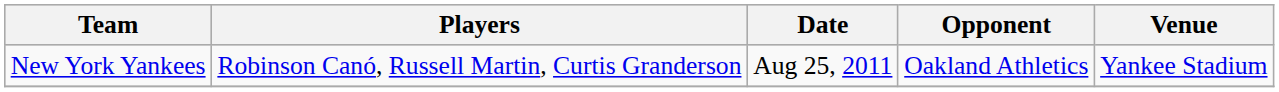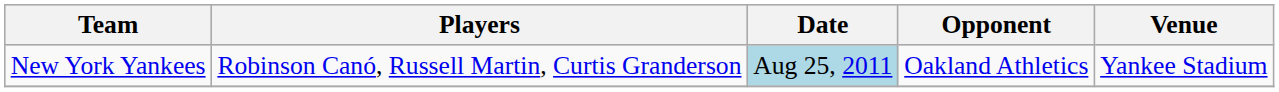New York Yankees | Date: no background -> lightblue background
